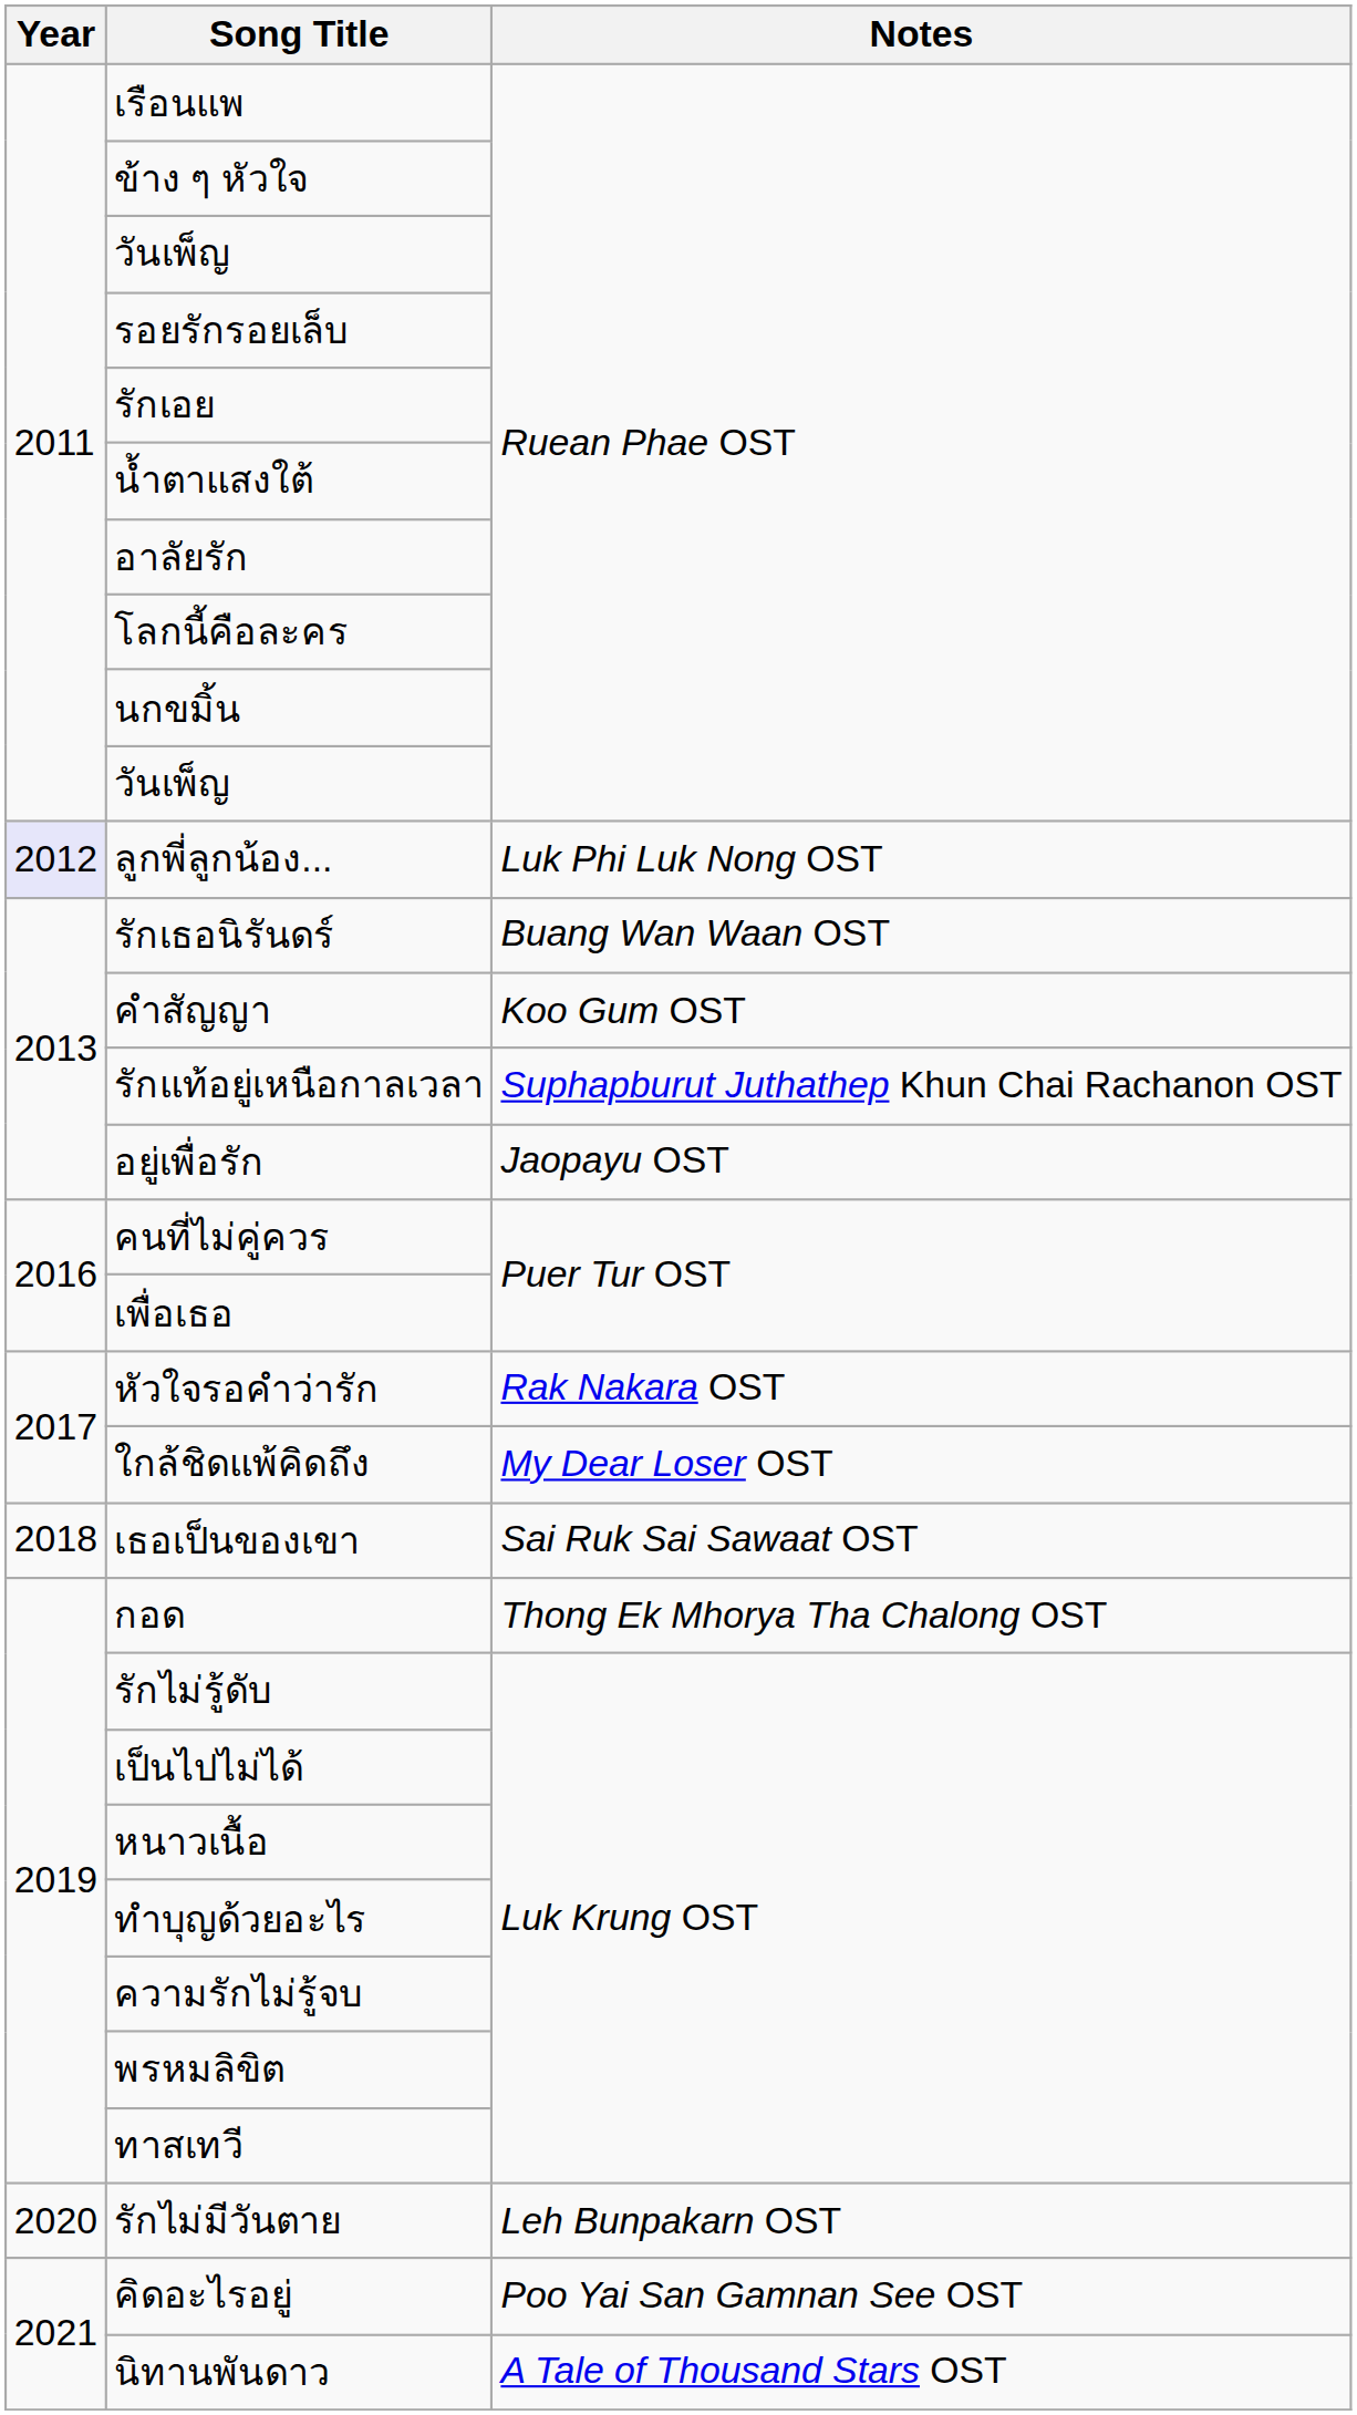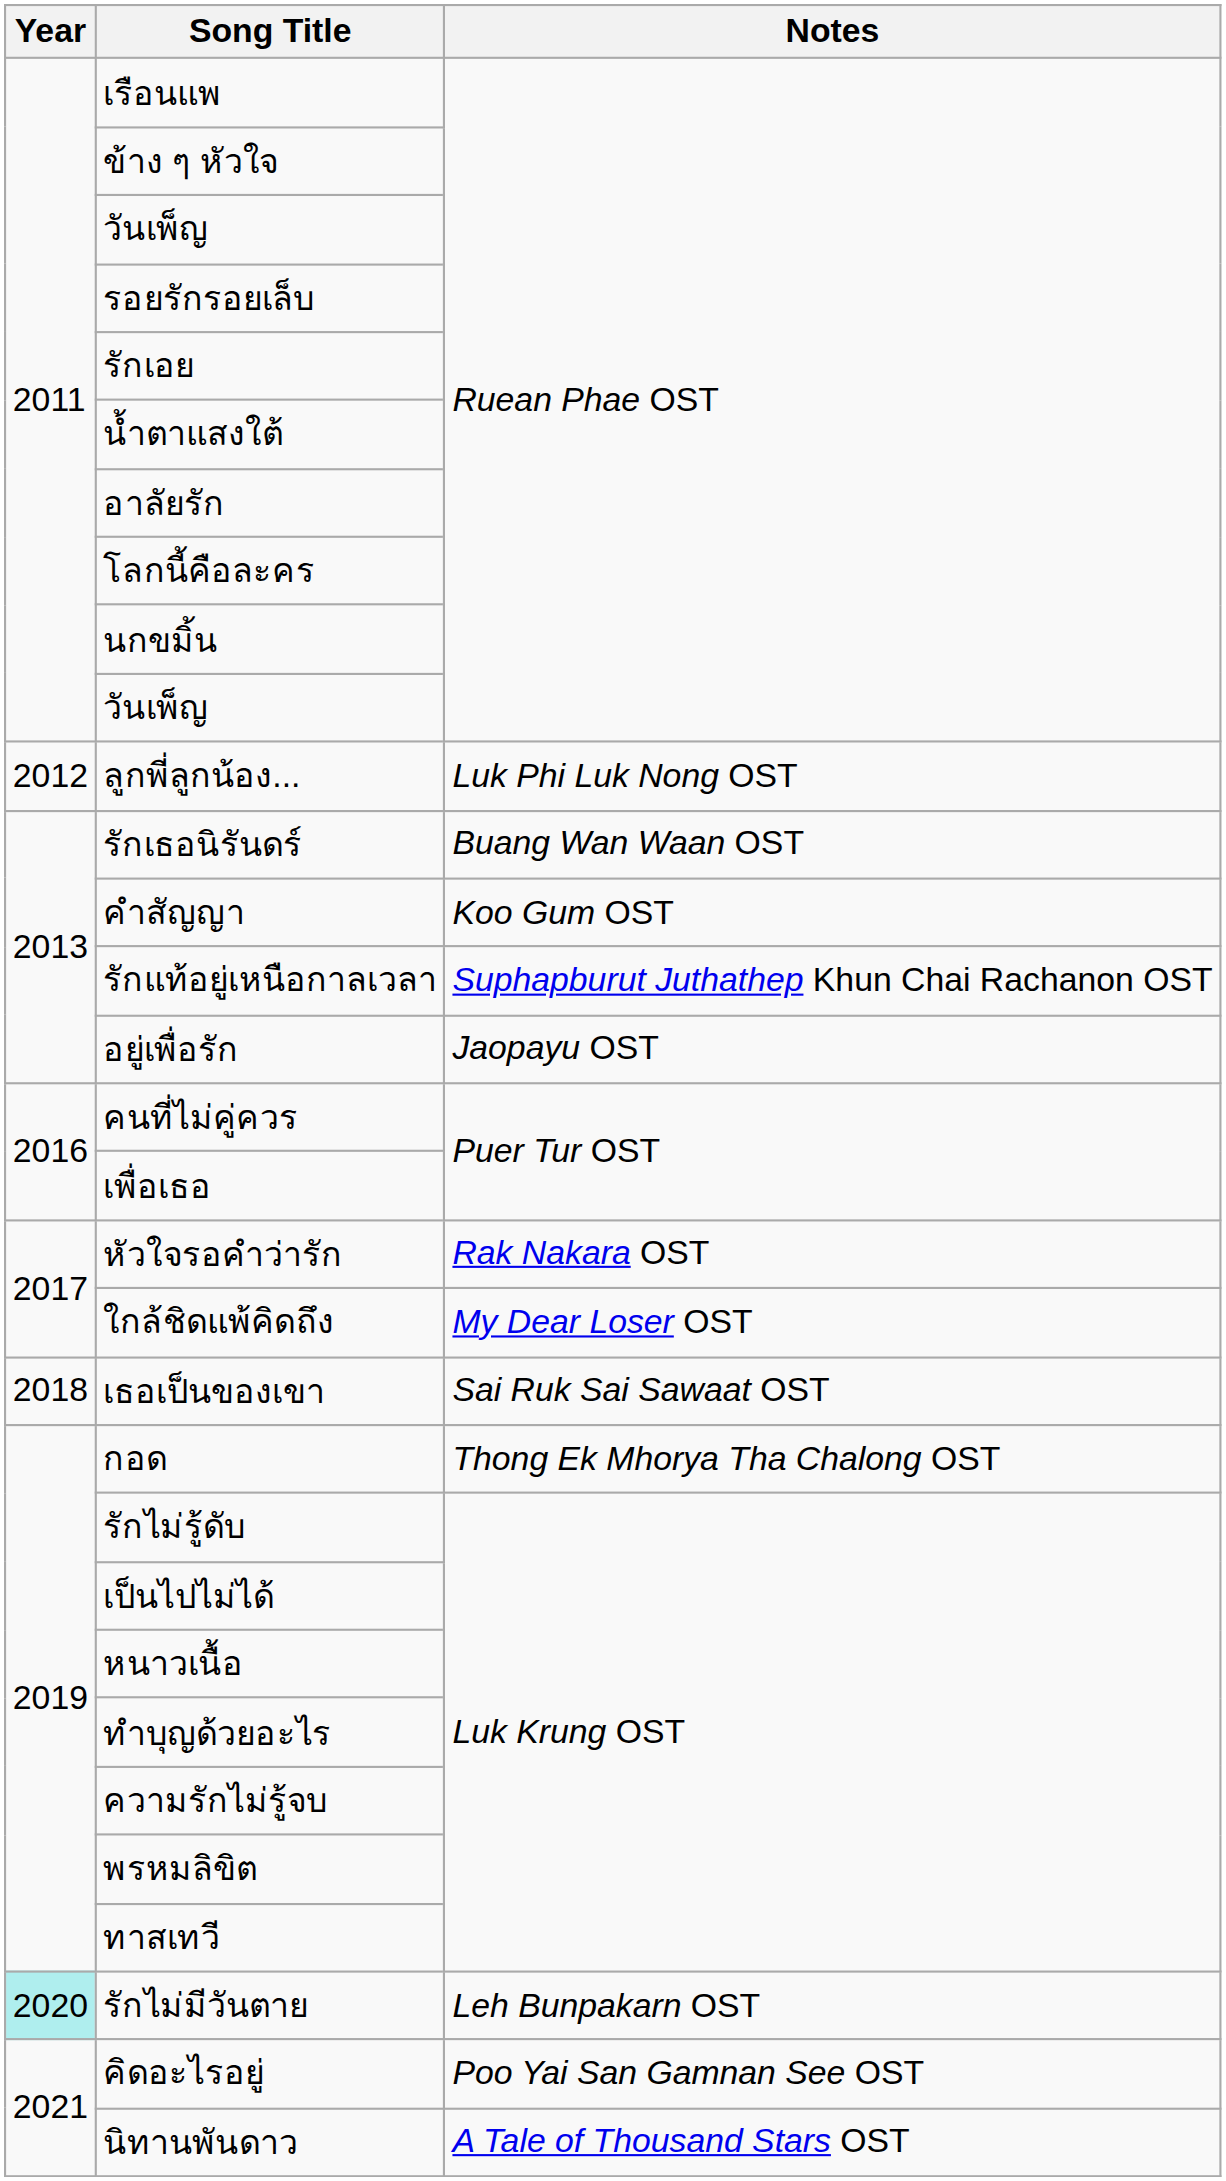ลูกพี่ลูกน้อง... | Year: lavender background -> no background
รักไม่มีวันตาย | Year: no background -> paleturquoise background
